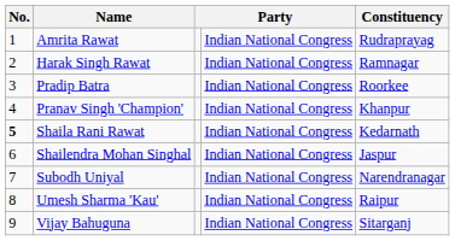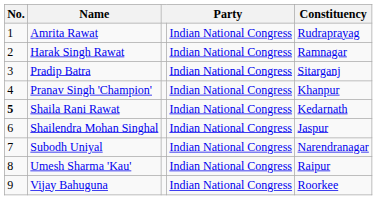Pradip Batra | Constituency: Roorkee -> Sitarganj
Vijay Bahuguna | Constituency: Sitarganj -> Roorkee
